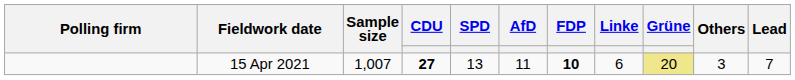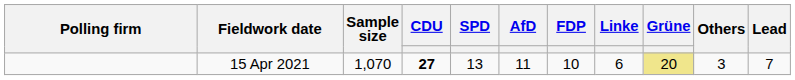15 Apr 2021 | Sample size: 1,007 -> 1,070
15 Apr 2021 | FDP: bold -> normal
